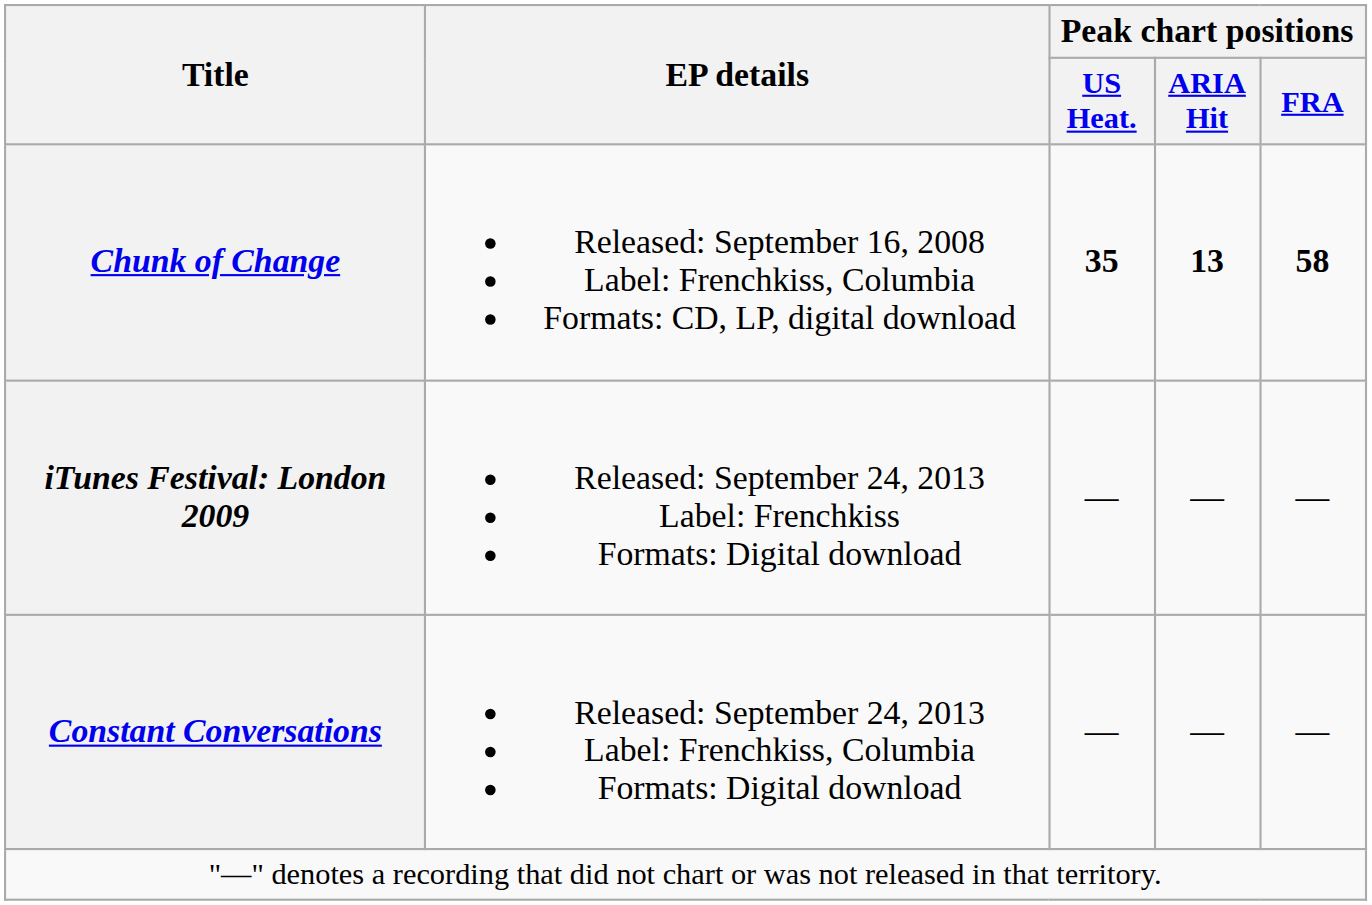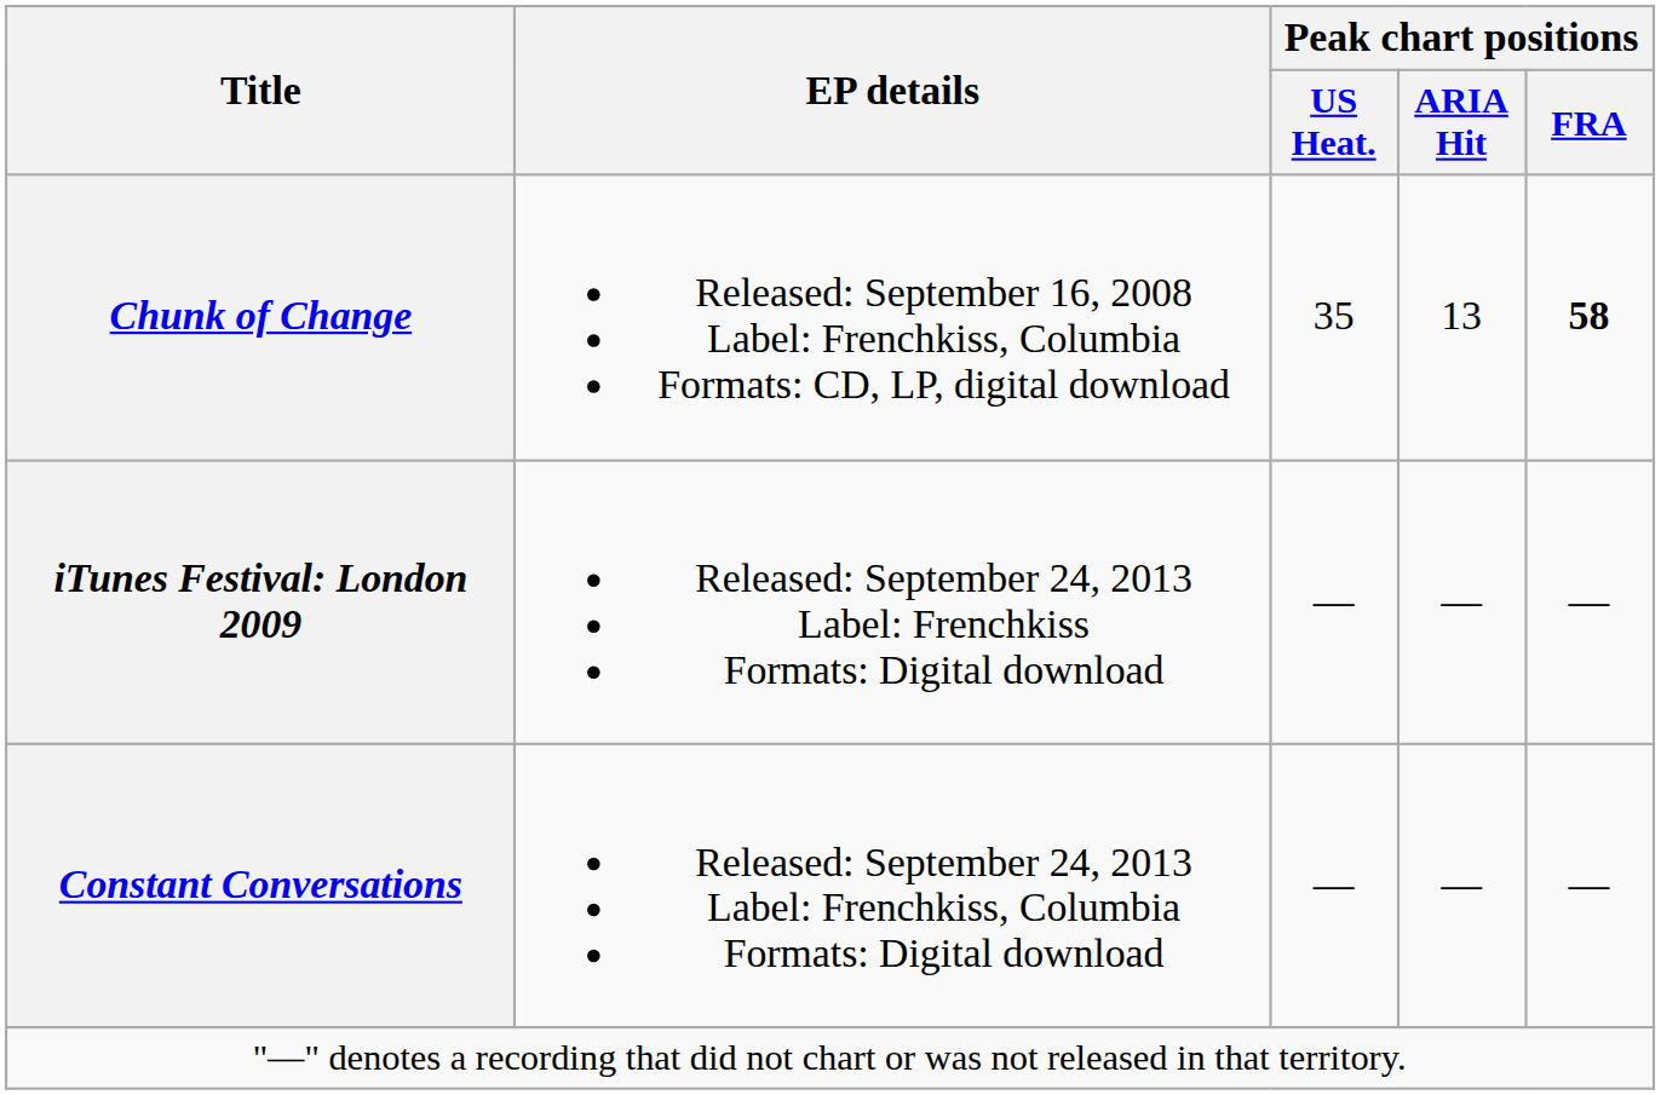Chunk of Change | Peak chart positions / US Heat.: bold -> normal
Chunk of Change | Peak chart positions / ARIA Hit: bold -> normal
